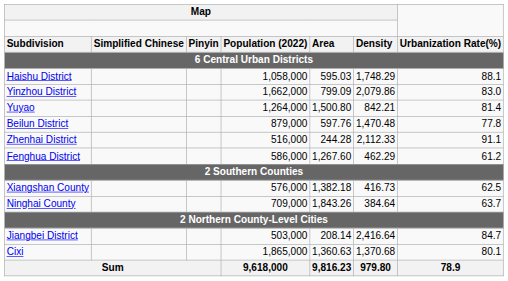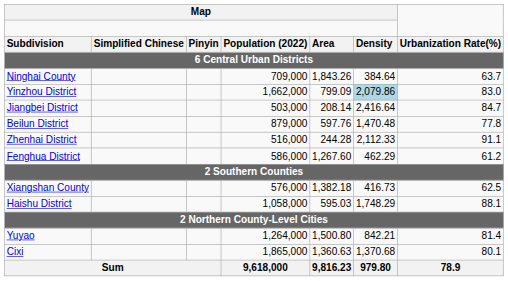rows swapped: Haishu District <-> Ninghai County
Yinzhou District | column 6: no background -> lightblue background
rows swapped: Jiangbei District <-> Yuyao
